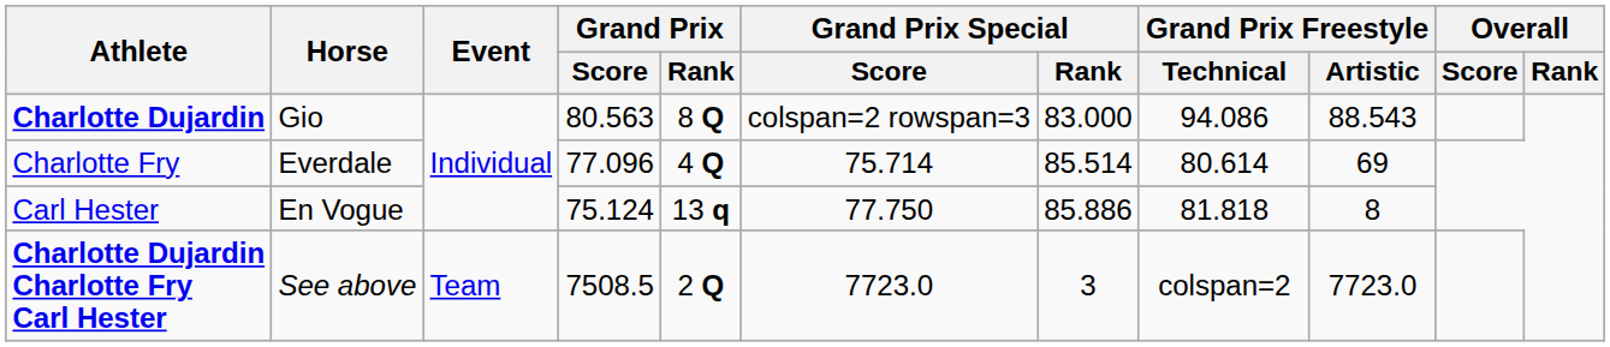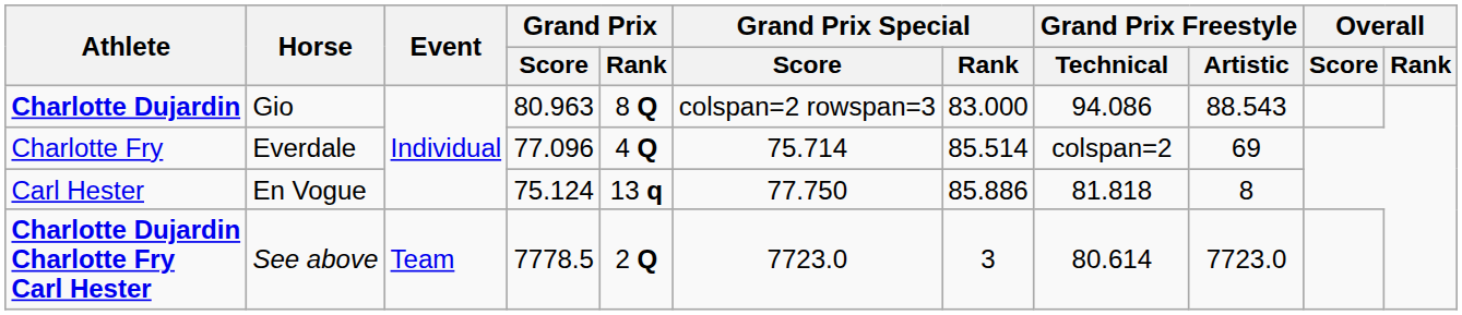Charlotte Dujardin | Grand Prix / Score: 80.563 -> 80.963
Charlotte Fry | Grand Prix Freestyle / Technical: 80.614 -> colspan=2
Charlotte Dujardin Charlotte Fry Carl Hester | Grand Prix / Score: 7508.5 -> 7778.5
Charlotte Dujardin Charlotte Fry Carl Hester | Grand Prix Freestyle / Technical: colspan=2 -> 80.614
